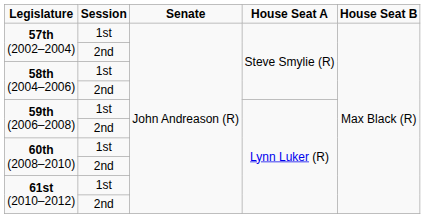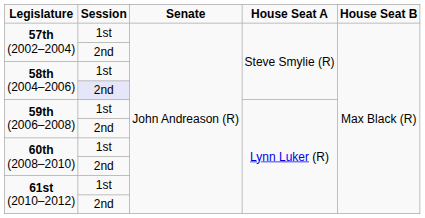58th (2004–2006) / 2nd | Session: no background -> lavender background
